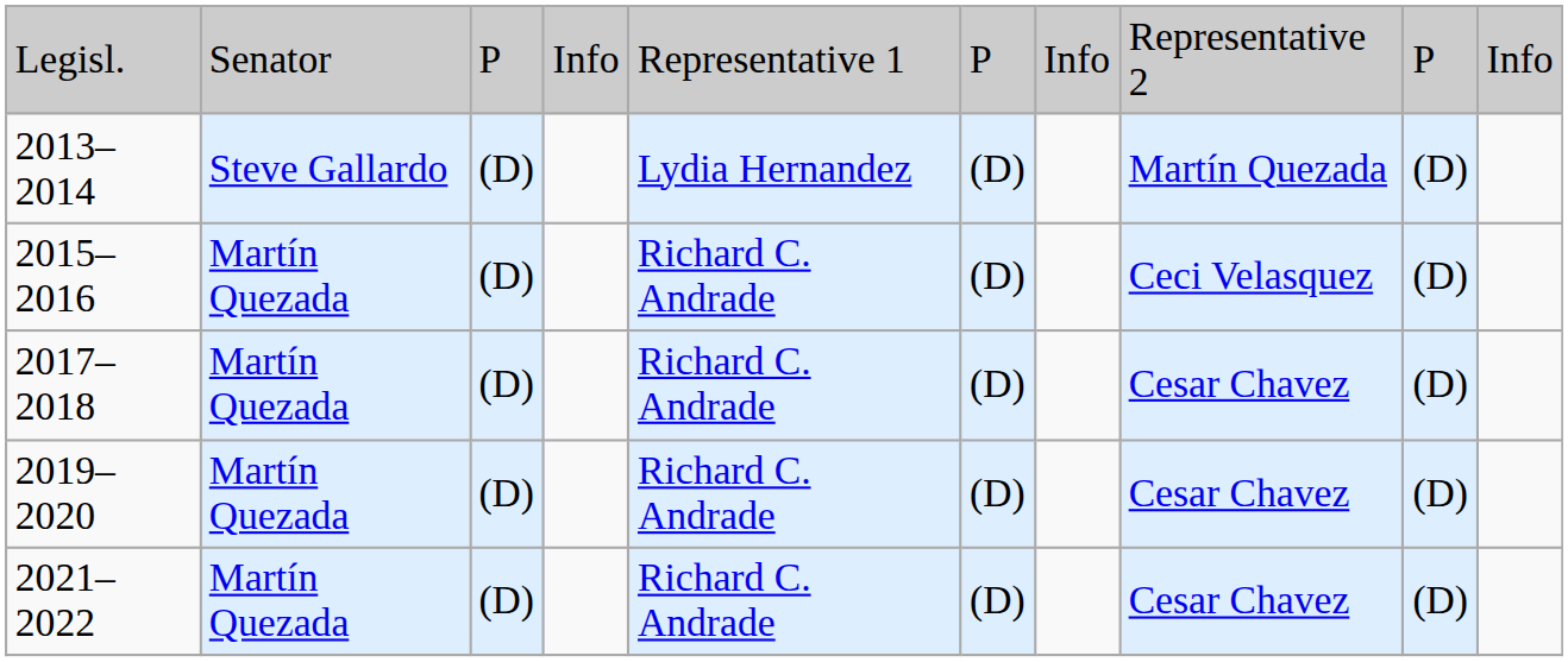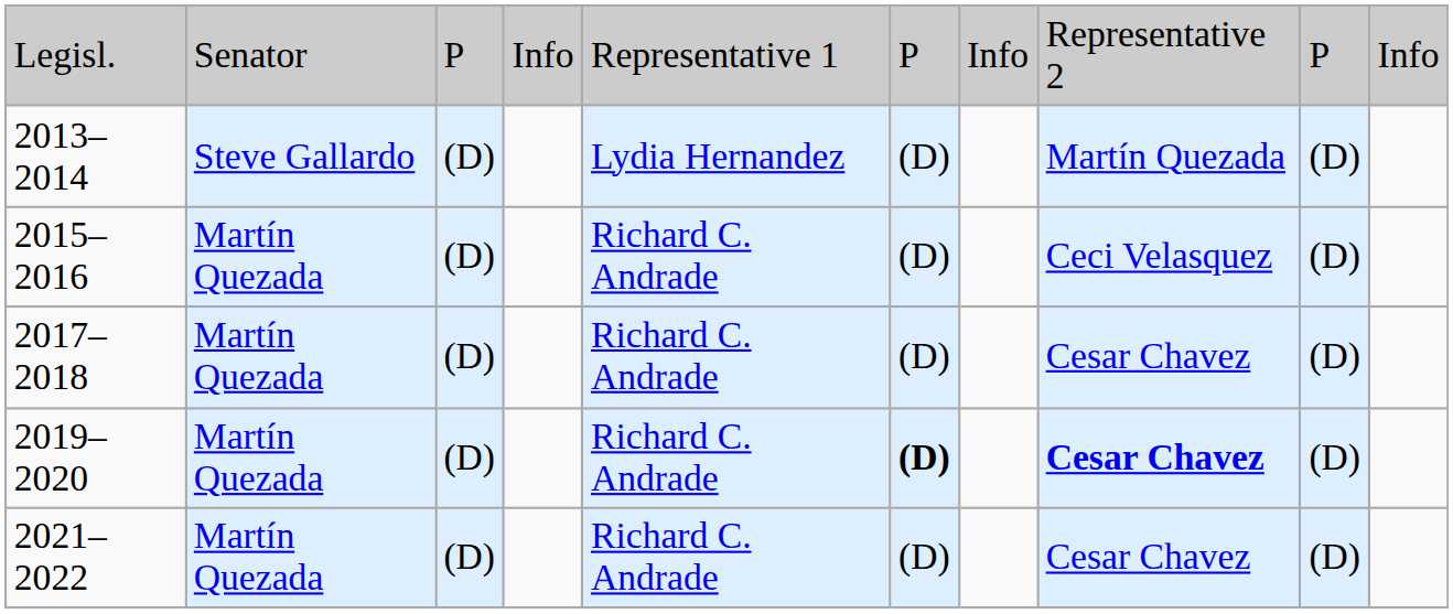2019–2020 | column 6: normal -> bold
2019–2020 | column 8: normal -> bold
